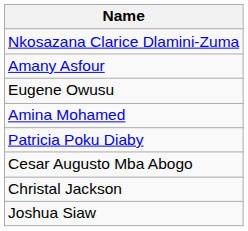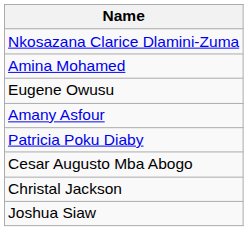row 3 | column 1: Amany Asfour -> Amina Mohamed
row 5 | column 1: Amina Mohamed -> Amany Asfour
